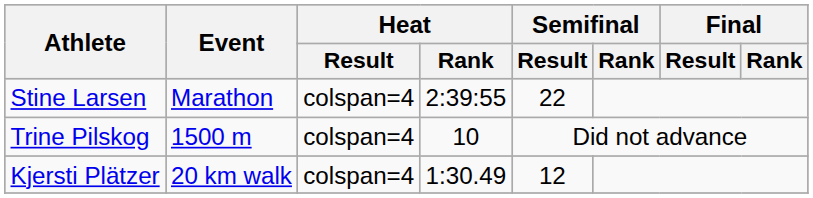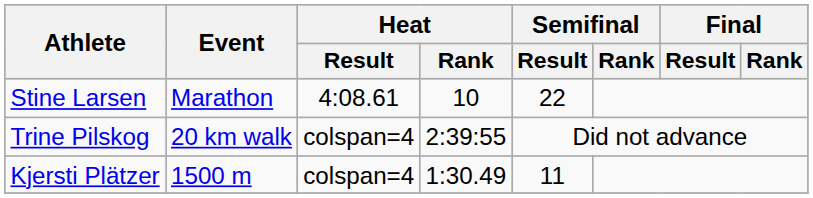Stine Larsen | Heat / Result: colspan=4 -> 4:08.61
Stine Larsen | Heat / Rank: 2:39:55 -> 10
Trine Pilskog | Event: 1500 m -> 20 km walk
Trine Pilskog | Heat / Rank: 10 -> 2:39:55
Kjersti Plätzer | Event: 20 km walk -> 1500 m
Kjersti Plätzer | Semifinal / Result: 12 -> 11
